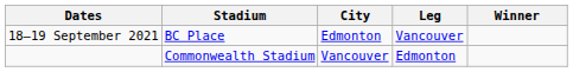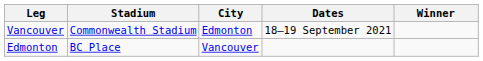columns swapped: Leg <-> Dates
row 2 | Stadium: BC Place -> Commonwealth Stadium
row 3 | Stadium: Commonwealth Stadium -> BC Place
